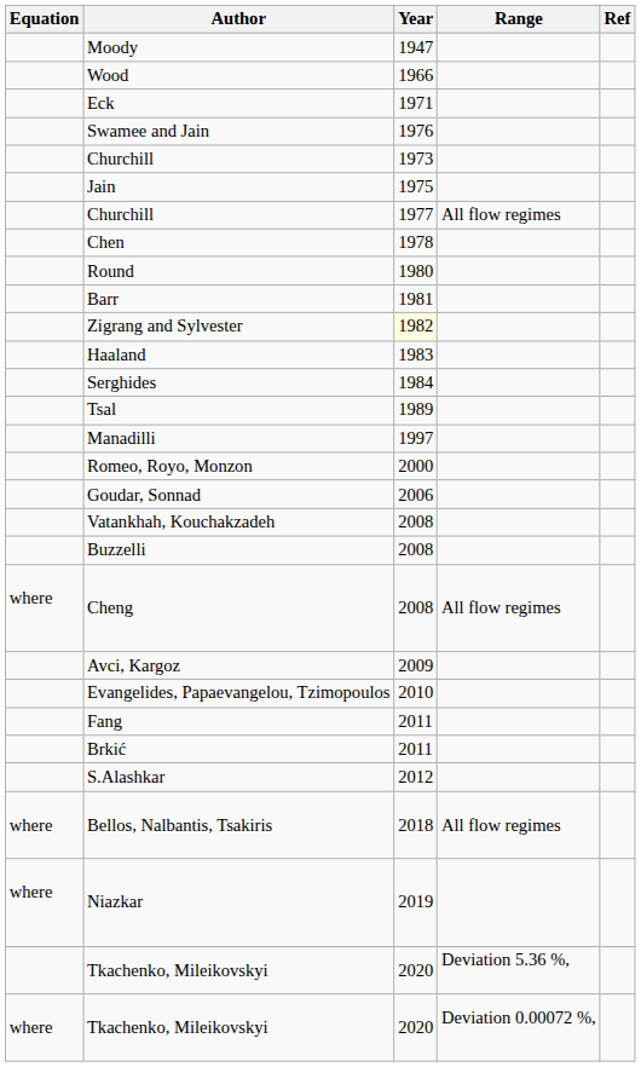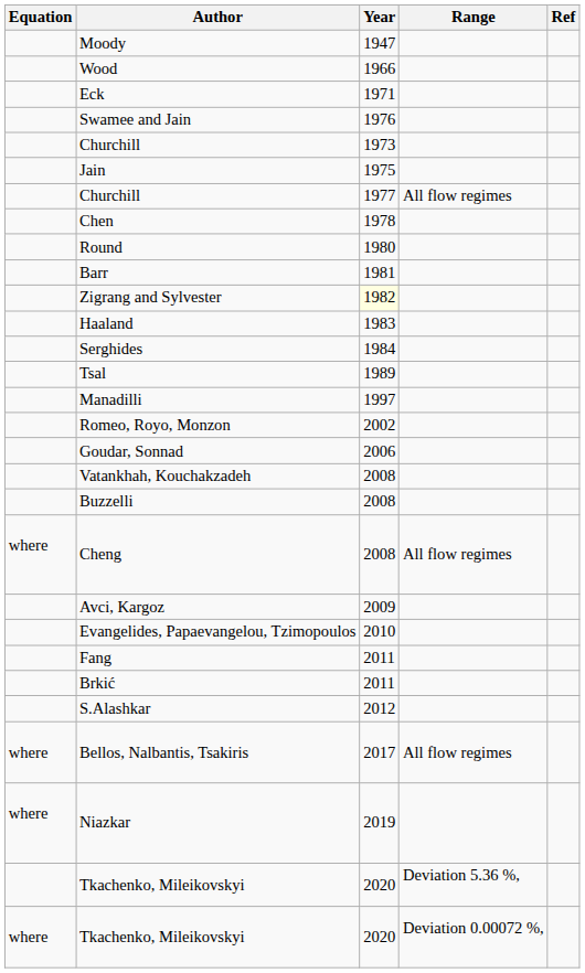Romeo, Royo, Monzon | Year: 2000 -> 2002
Bellos, Nalbantis, Tsakiris | Year: 2018 -> 2017
